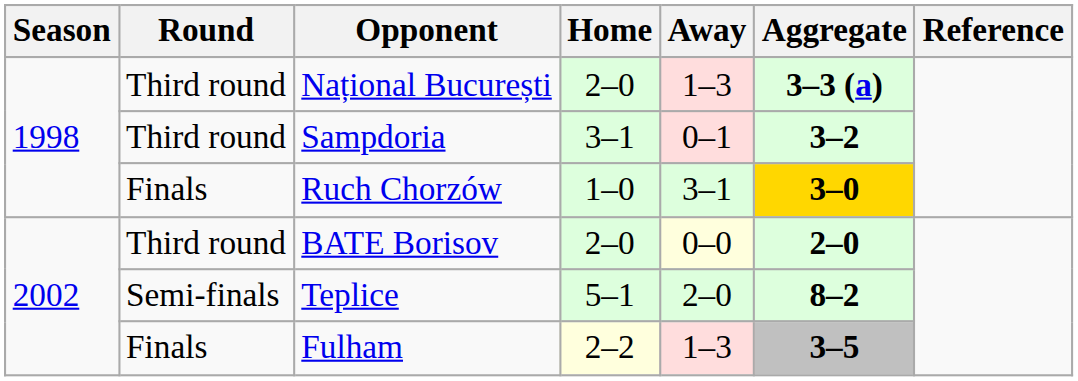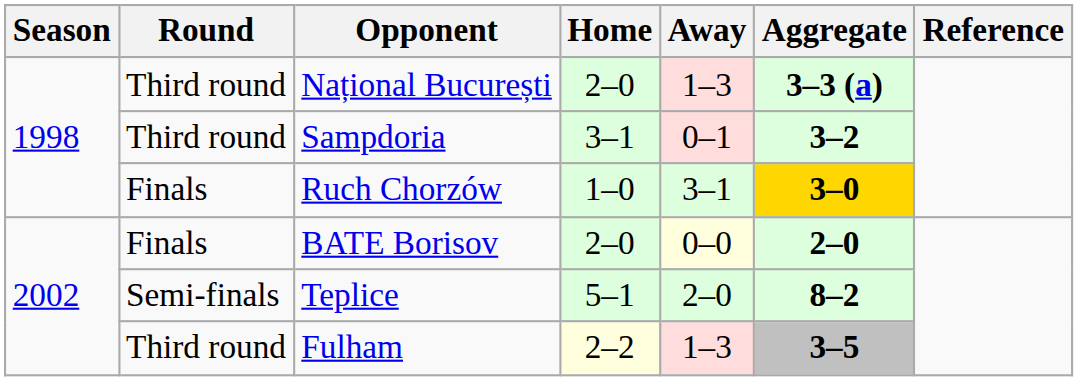BATE Borisov | Round: Third round -> Finals
Fulham | Round: Finals -> Third round
